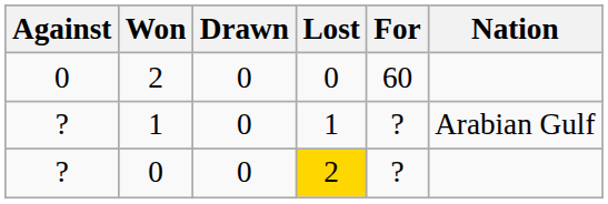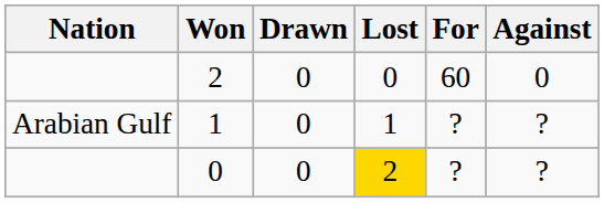columns swapped: Nation <-> Against
